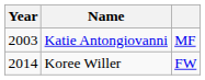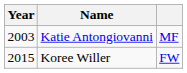Koree Willer | Year: 2014 -> 2015
